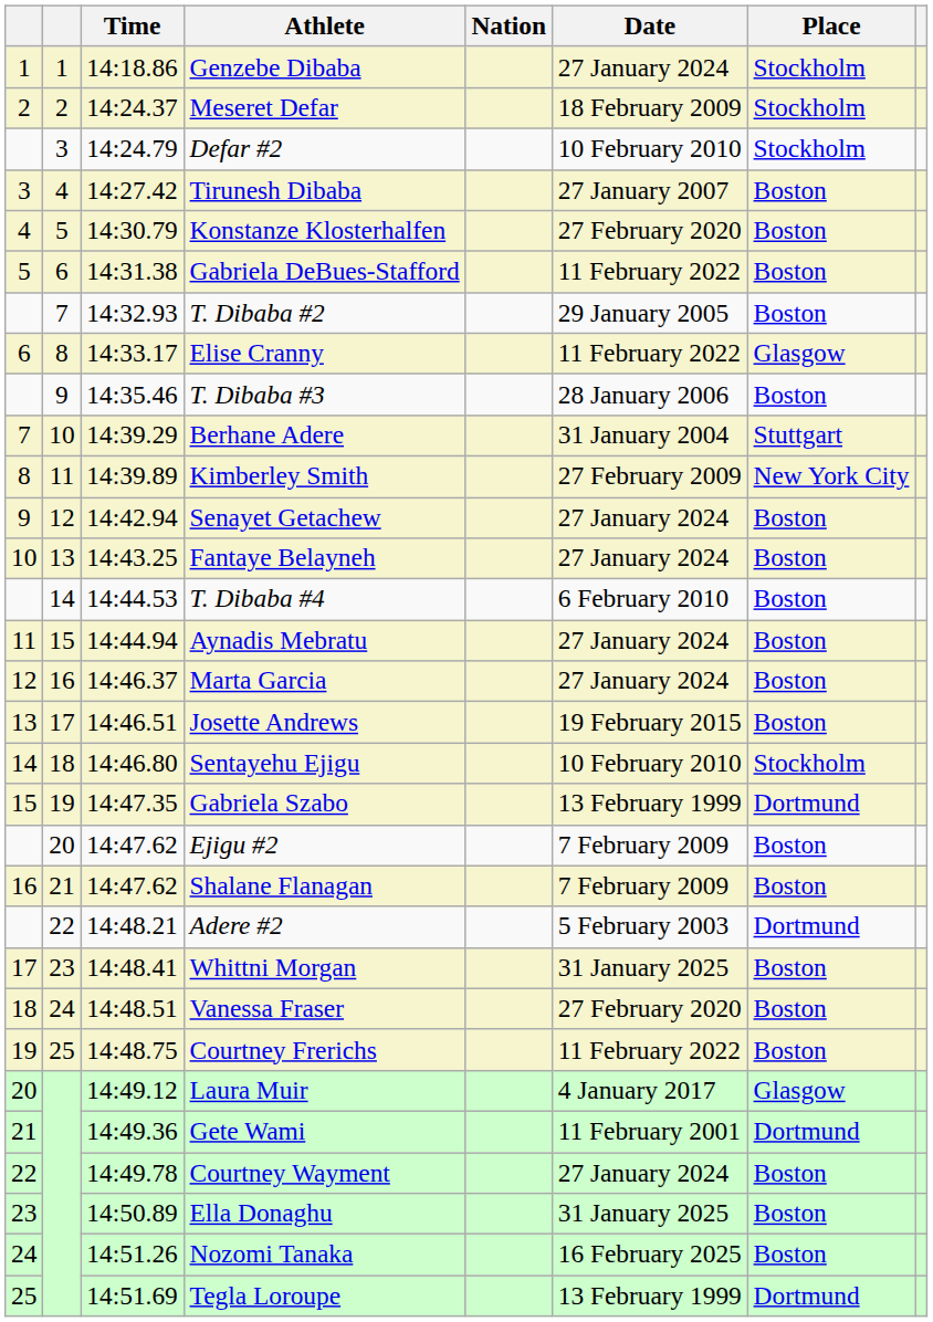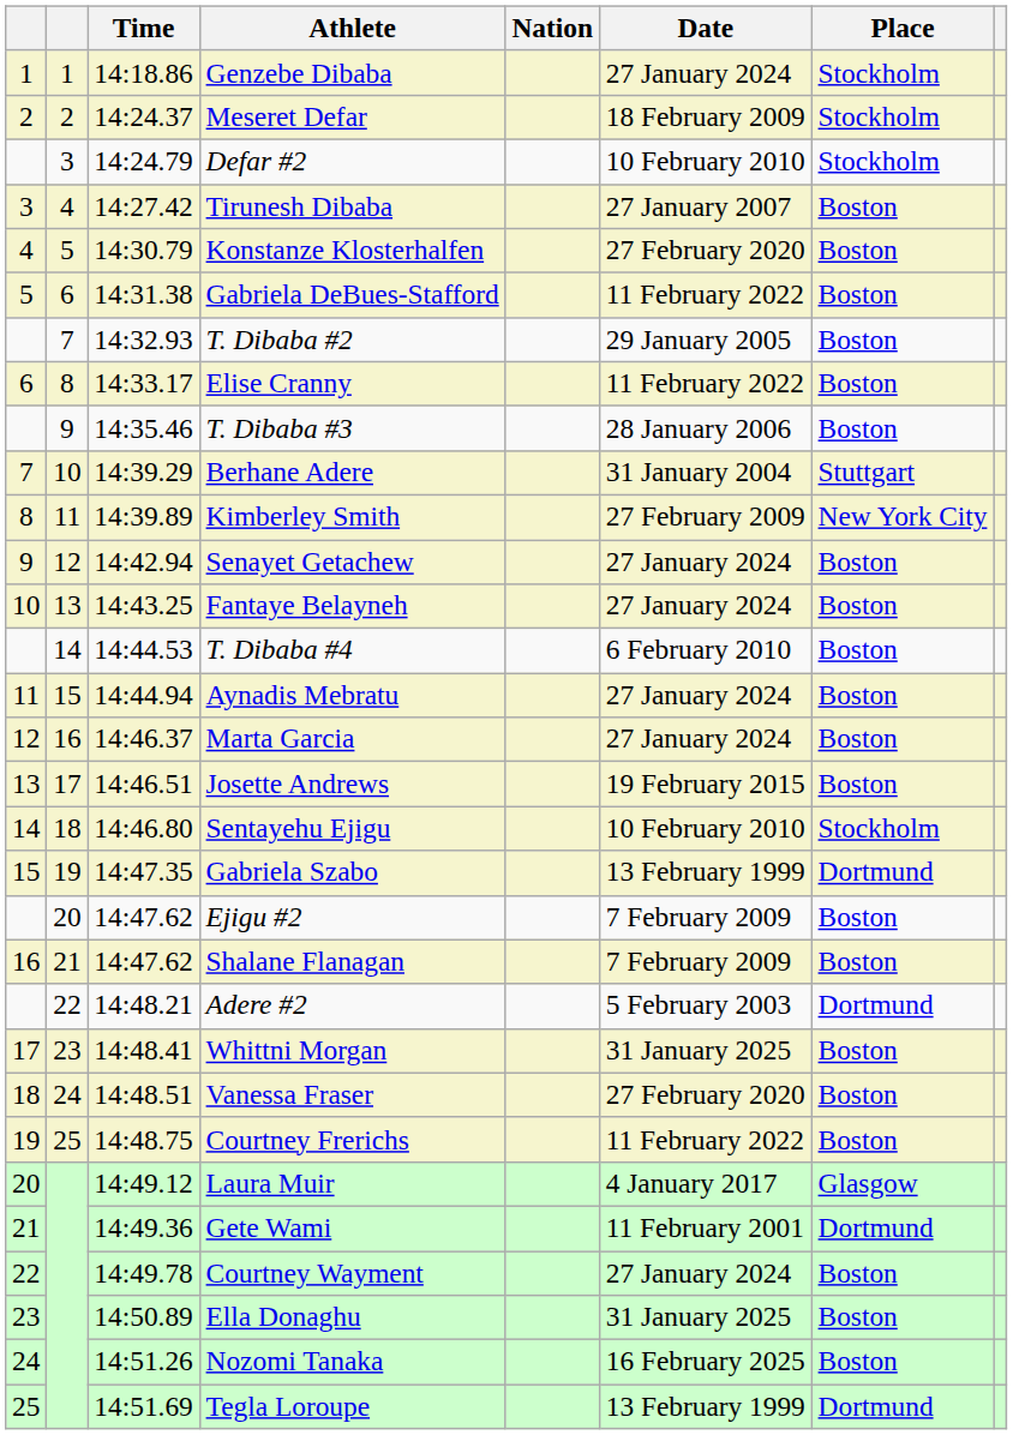Elise Cranny | Place: Glasgow -> Boston
